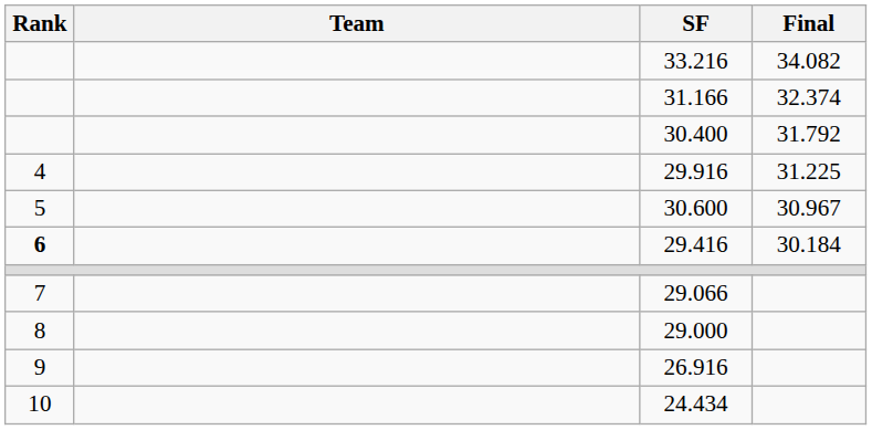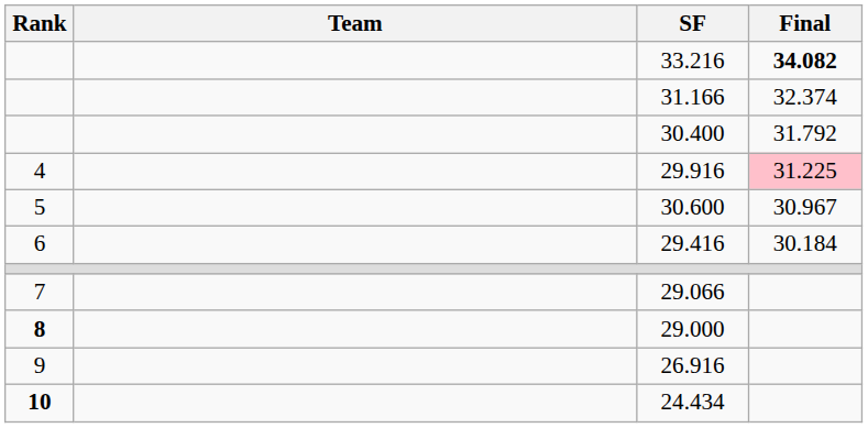33.216 | Final: normal -> bold
29.916 | Final: no background -> pink background
29.416 | Rank: bold -> normal
29.000 | Rank: normal -> bold
24.434 | Rank: normal -> bold
